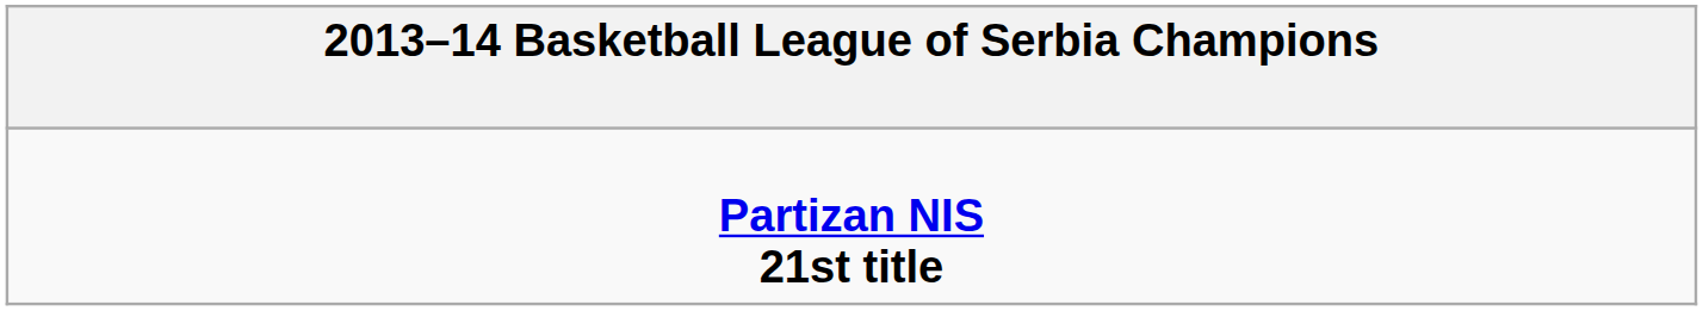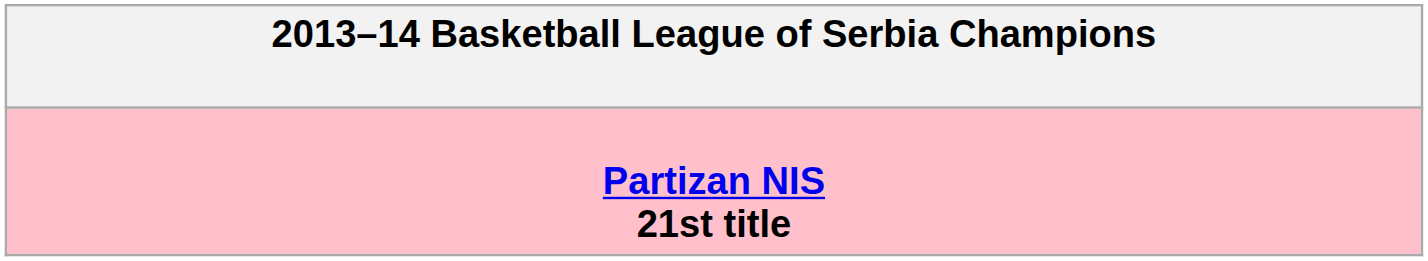row 2 | column 1: no background -> pink background
